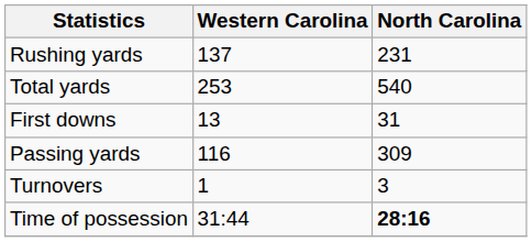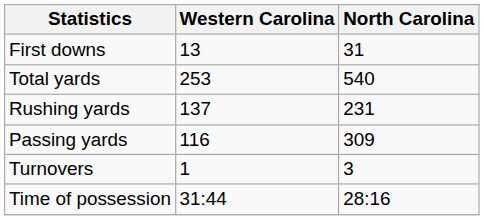rows swapped: First downs <-> Rushing yards
Time of possession | North Carolina: bold -> normal
